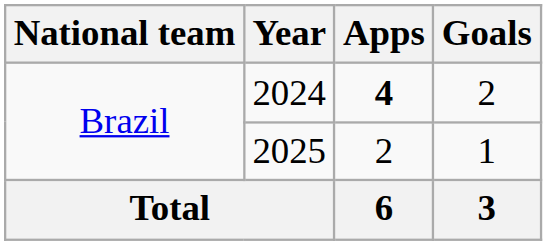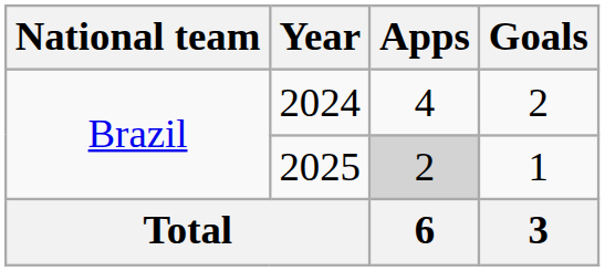2024 | Apps: bold -> normal
2025 | Apps: no background -> lightgrey background
